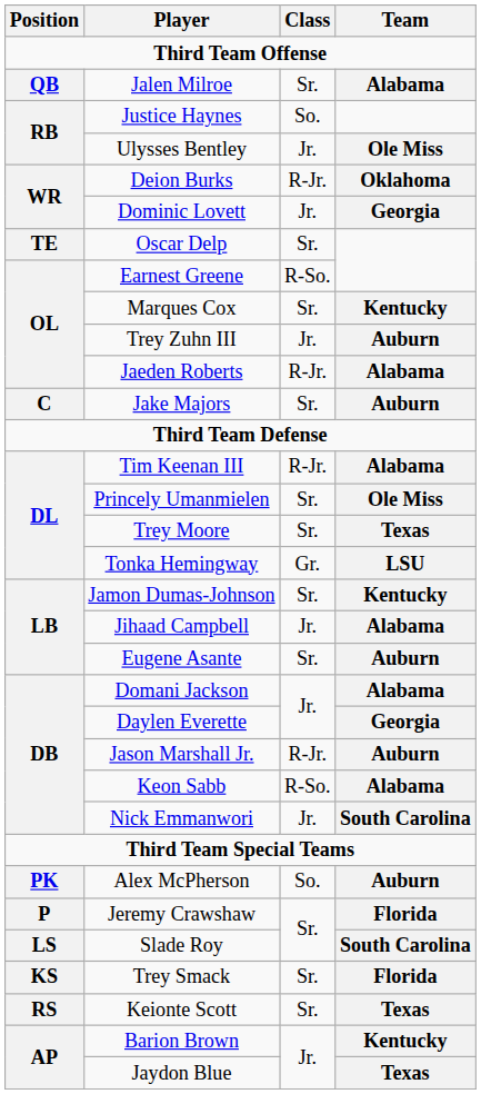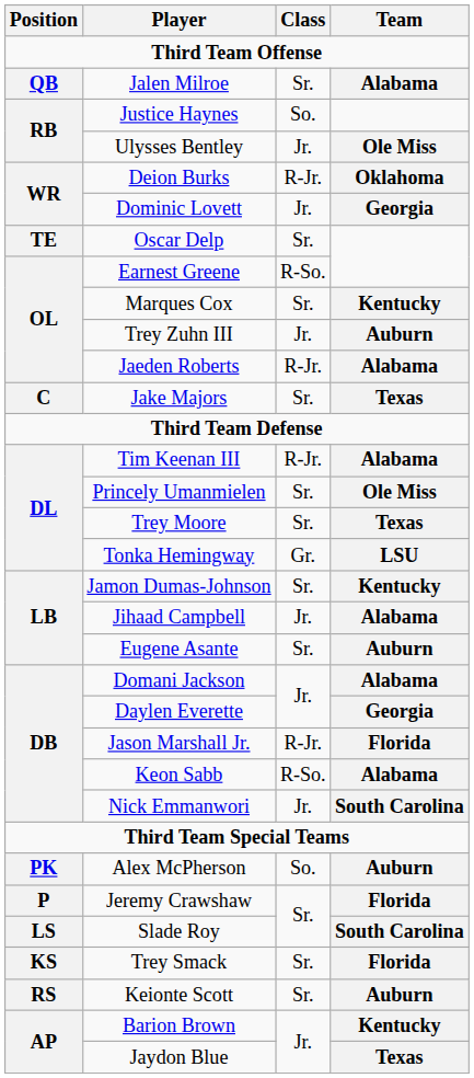Jake Majors | Team: Auburn -> Texas
Jason Marshall Jr. | Team: Auburn -> Florida
Keionte Scott | Team: Texas -> Auburn
